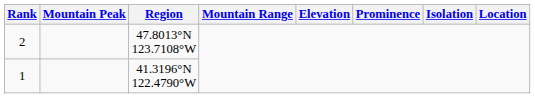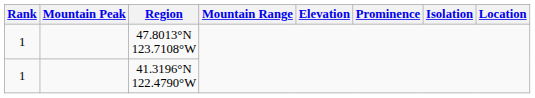47.8013°N 123.7108°W | Rank: 2 -> 1
